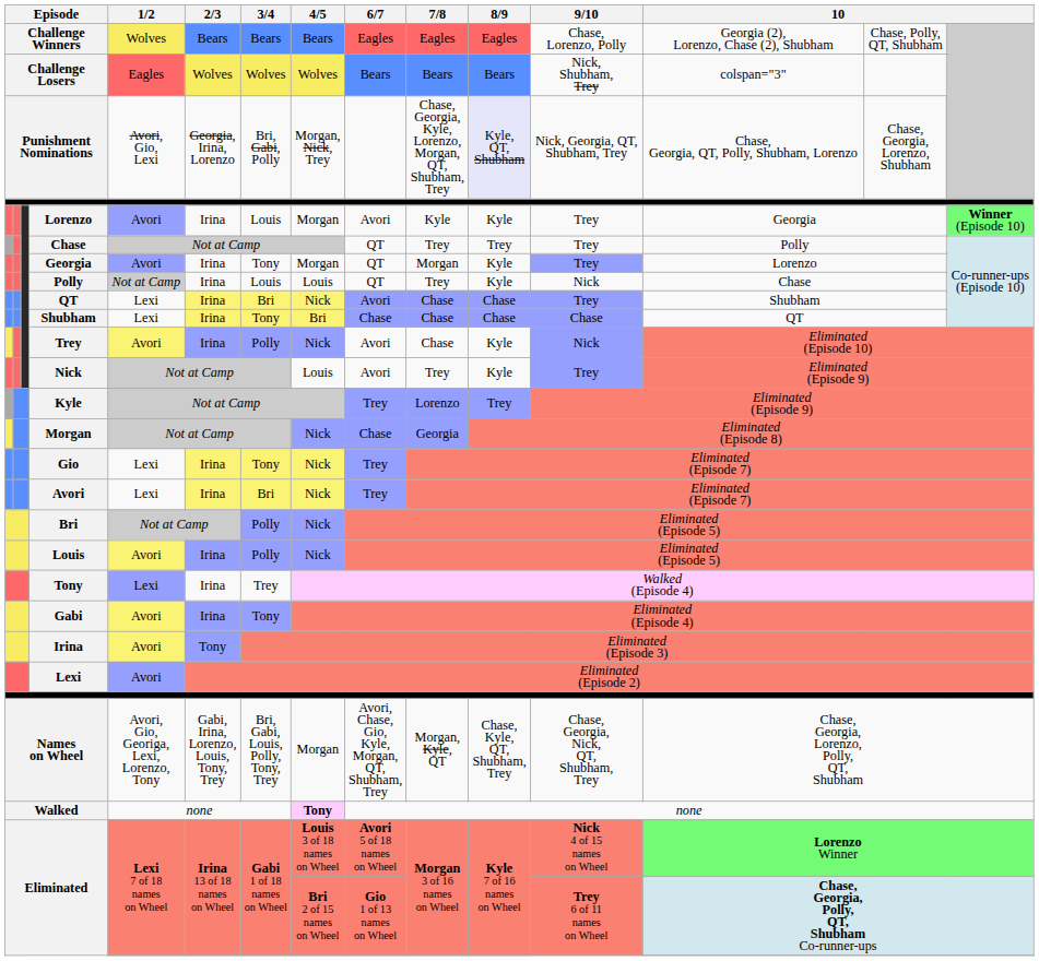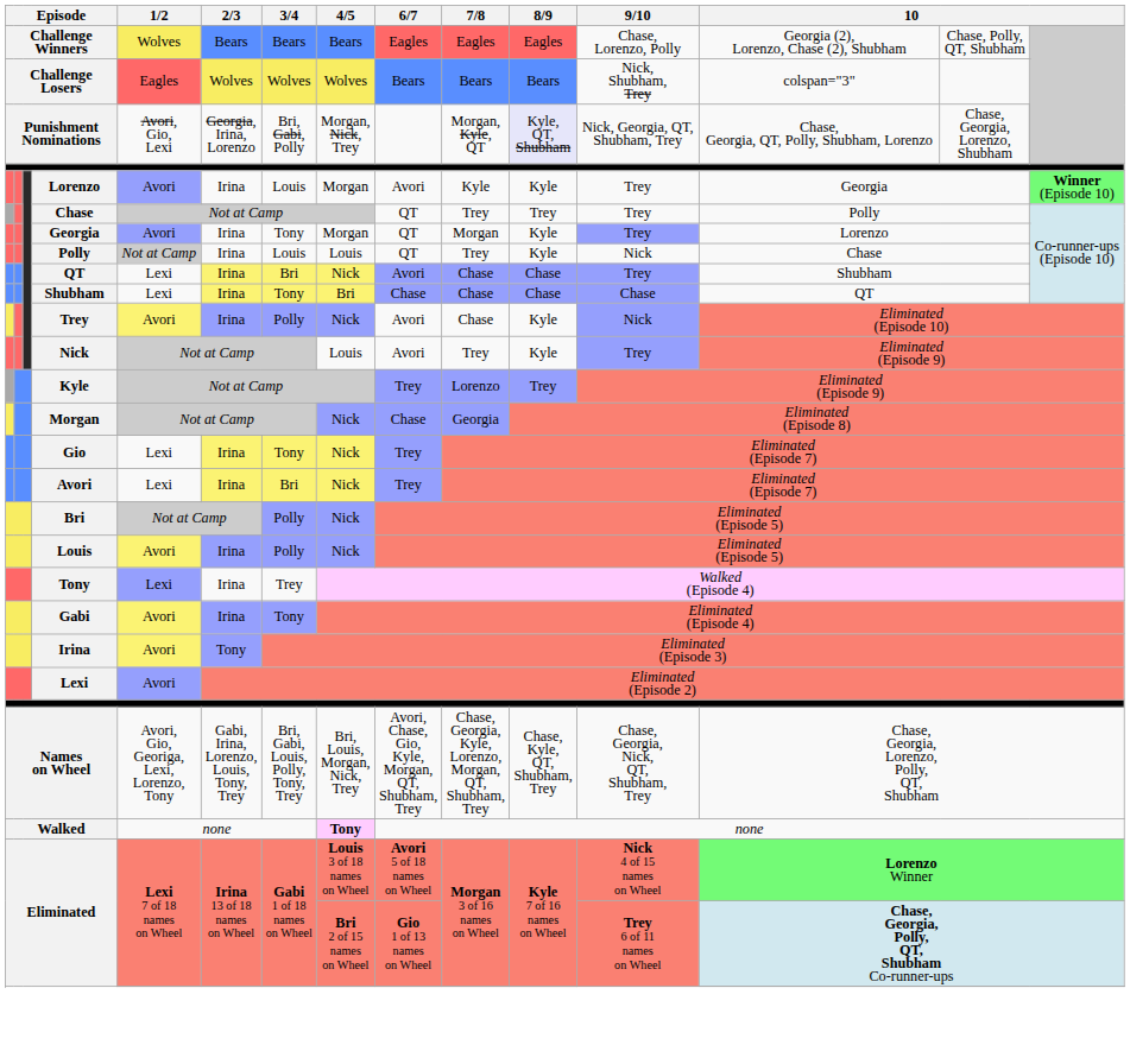Punishment Nominations | 7/8: Chase, Georgia, Kyle, Lorenzo, Morgan, QT, Shubham, Trey -> Morgan, Kyle, QT
Names on Wheel | 4/5: Morgan -> Bri, Louis, Morgan, Nick, Trey
Names on Wheel | 7/8: Morgan, Kyle, QT -> Chase, Georgia, Kyle, Lorenzo, Morgan, QT, Shubham, Trey
